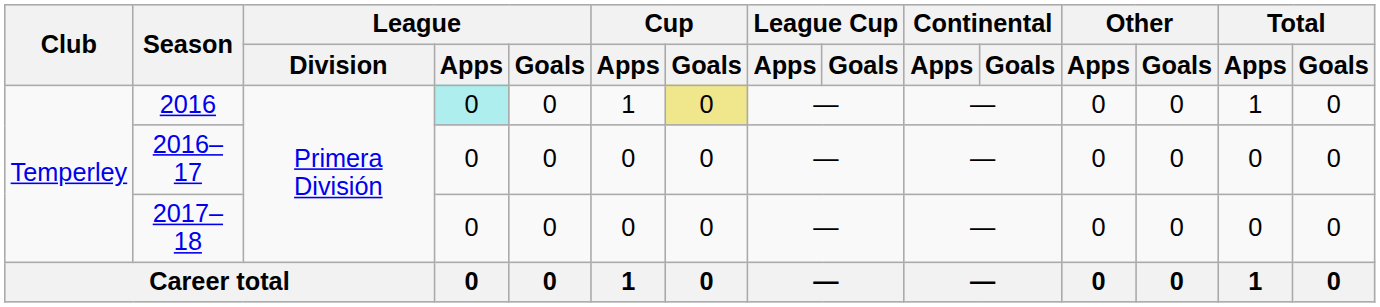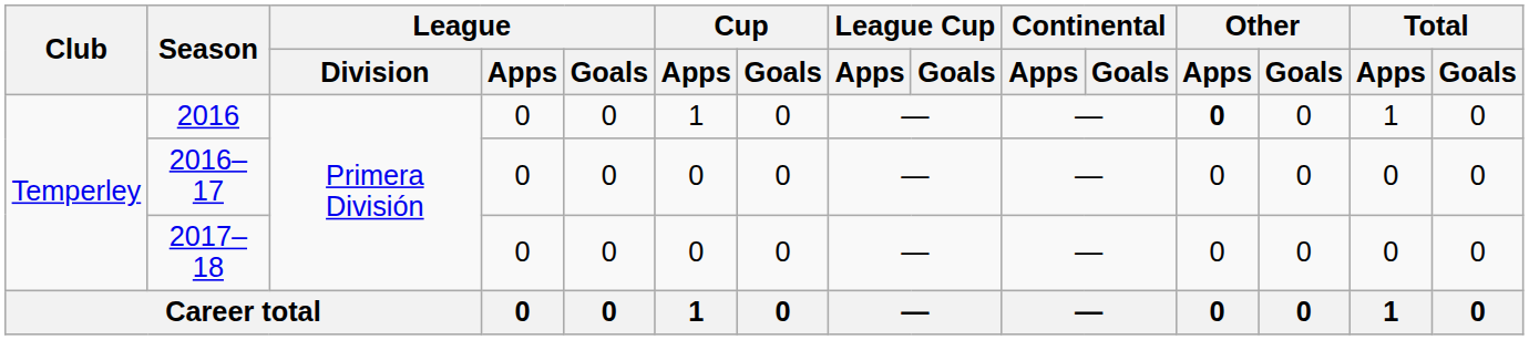2016 | League / Apps: paleturquoise background -> no background
2016 | Cup / Goals: khaki background -> no background
2016 | Other / Apps: normal -> bold
